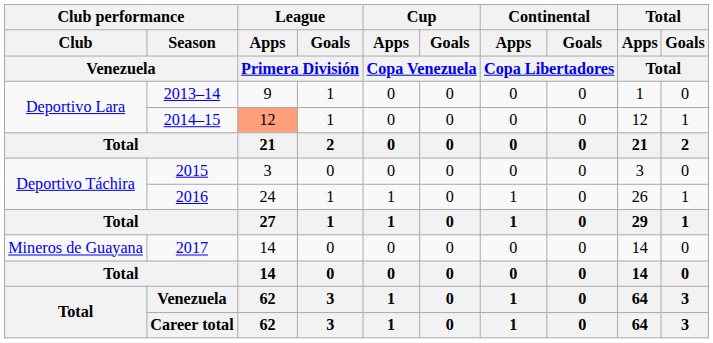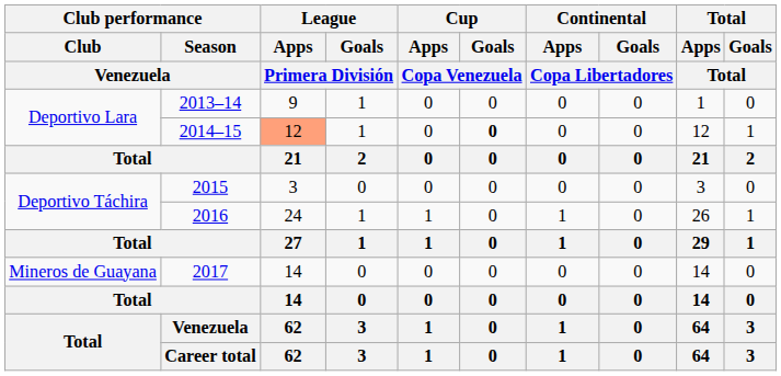2014–15 | Cup / Goals / Copa Venezuela: normal -> bold
